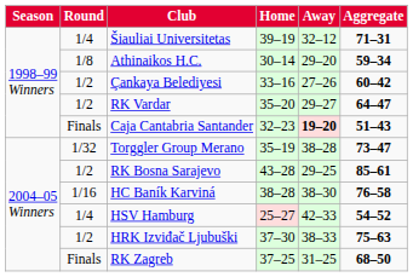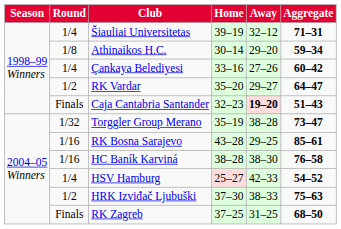Çankaya Belediyesi | Round: 1/2 -> 1/4
RK Bosna Sarajevo | Round: 1/2 -> 1/16
